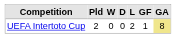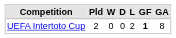UEFA Intertoto Cup | GF: normal -> bold
UEFA Intertoto Cup | GA: khaki background -> no background
